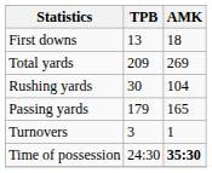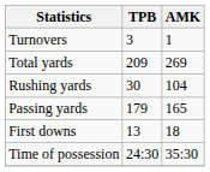rows swapped: First downs <-> Turnovers
Time of possession | AMK: bold -> normal
